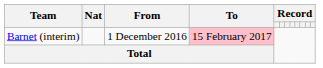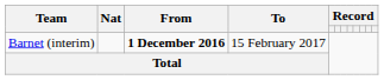Barnet (interim) | From: normal -> bold
Barnet (interim) | To: pink background -> no background
